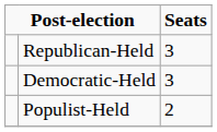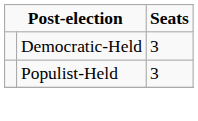- row: Republican-Held | 3
Populist-Held | column 3: 2 -> 3
